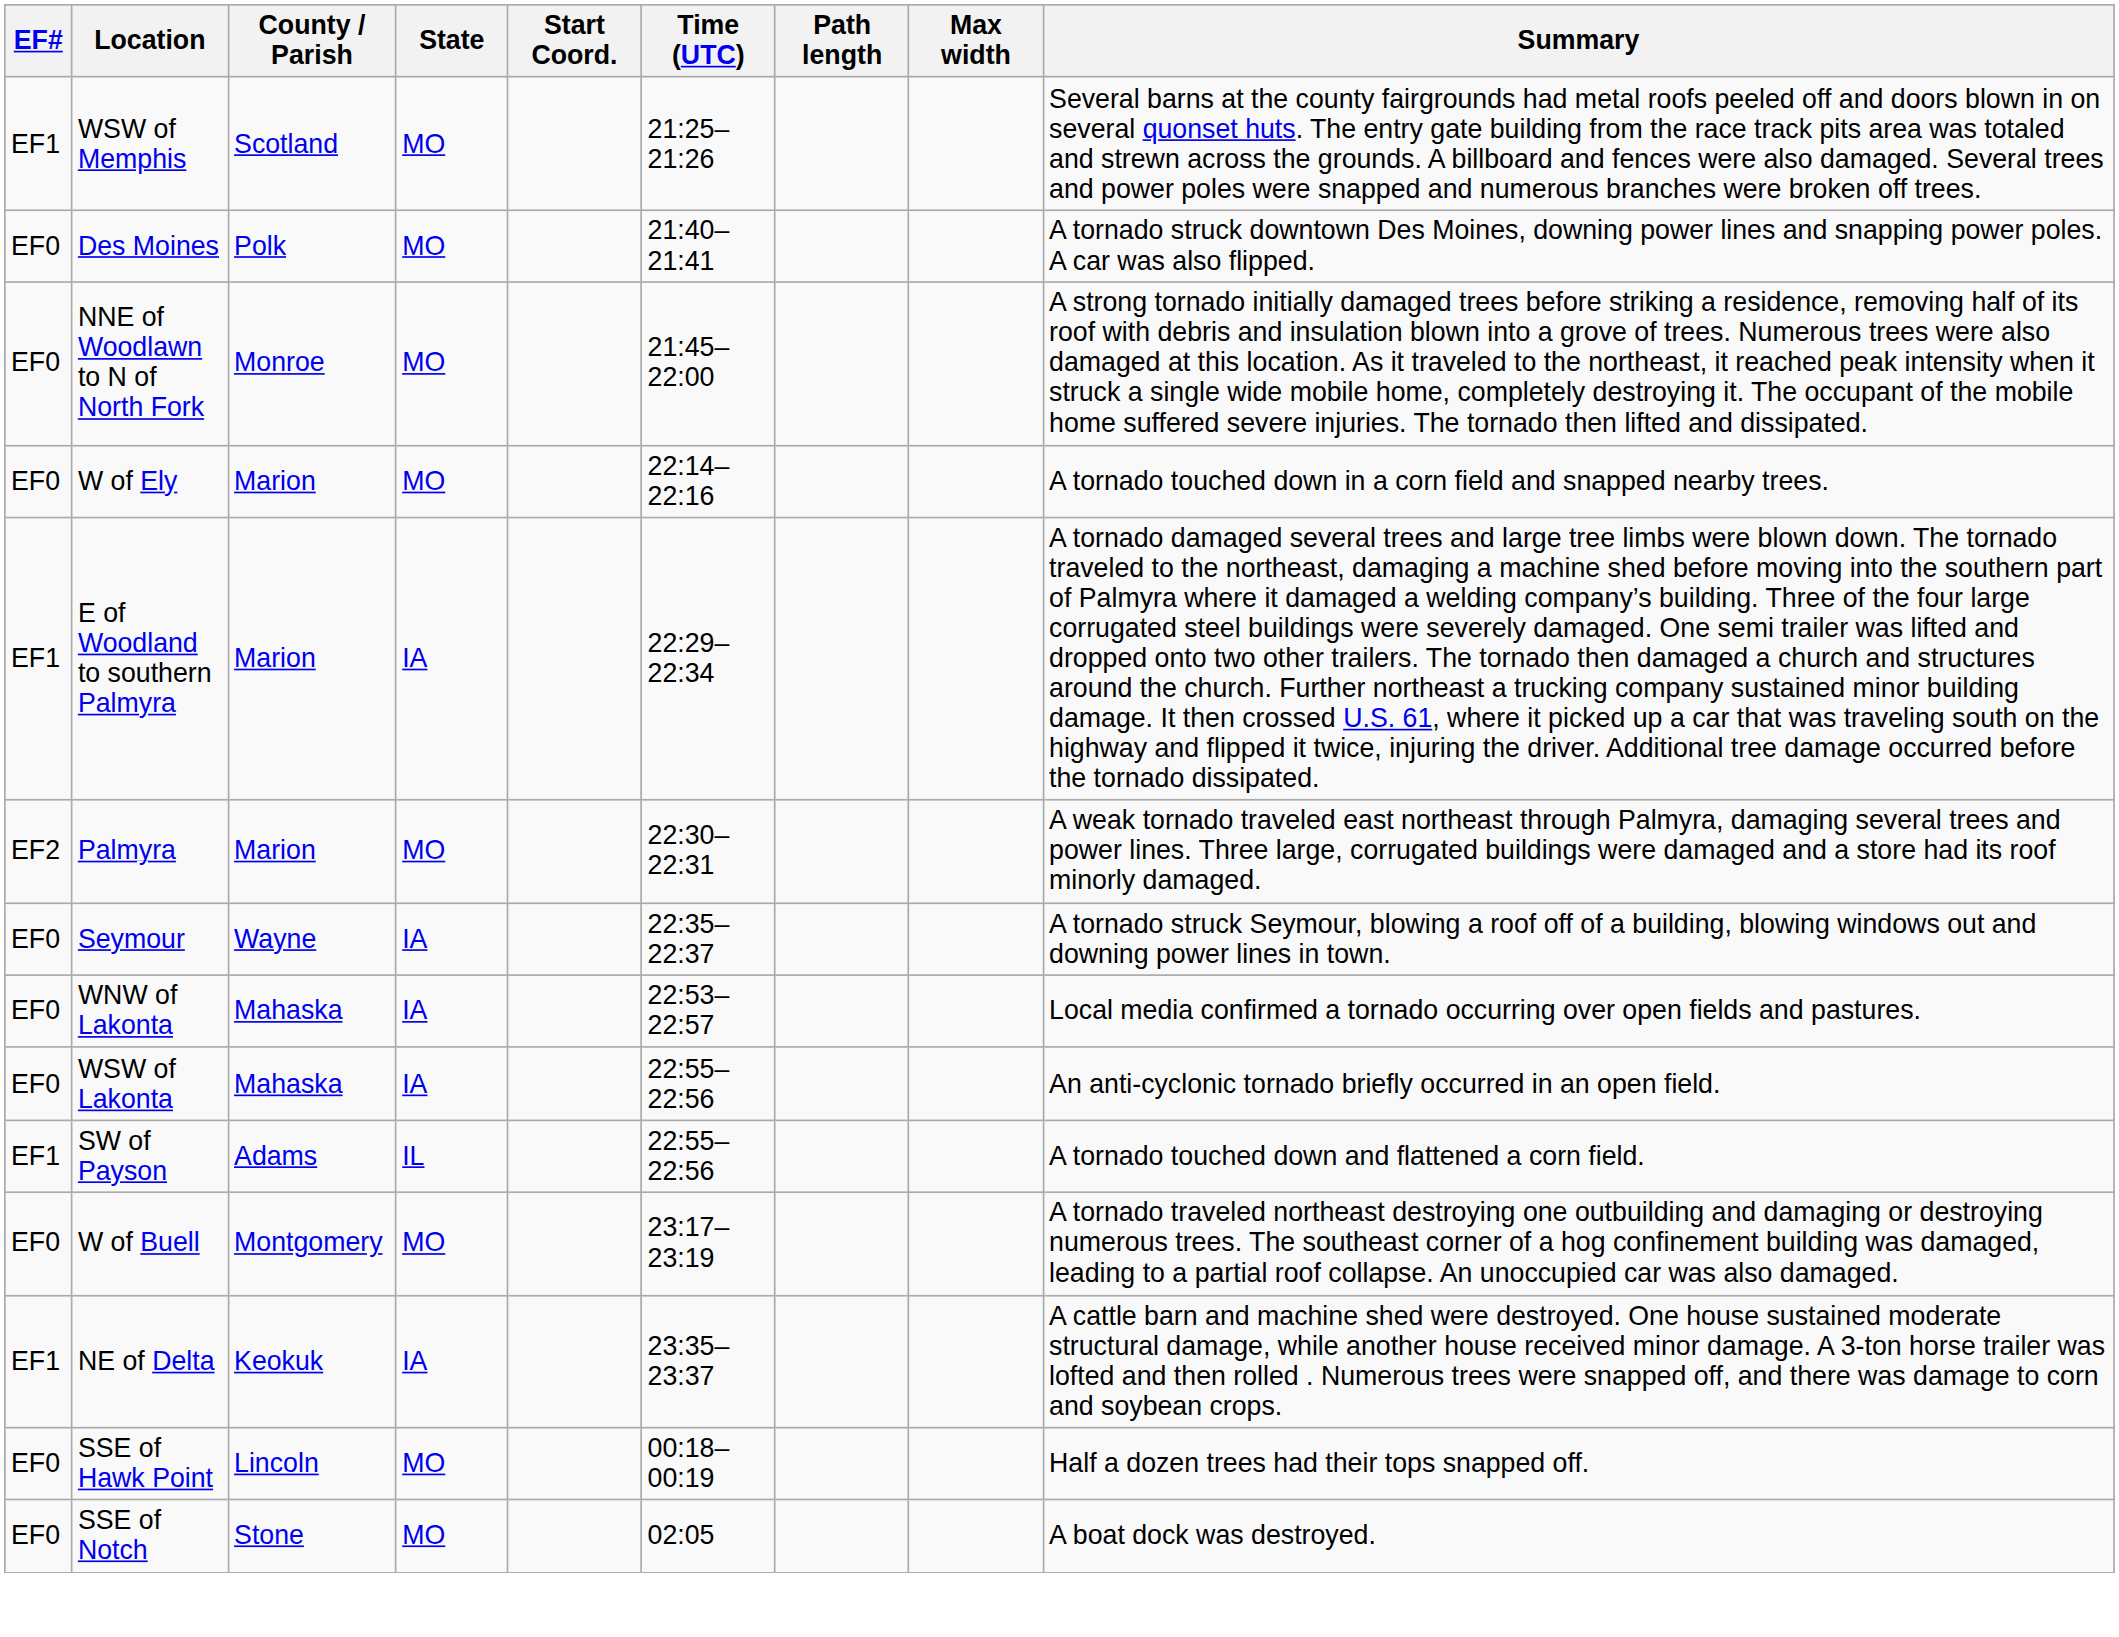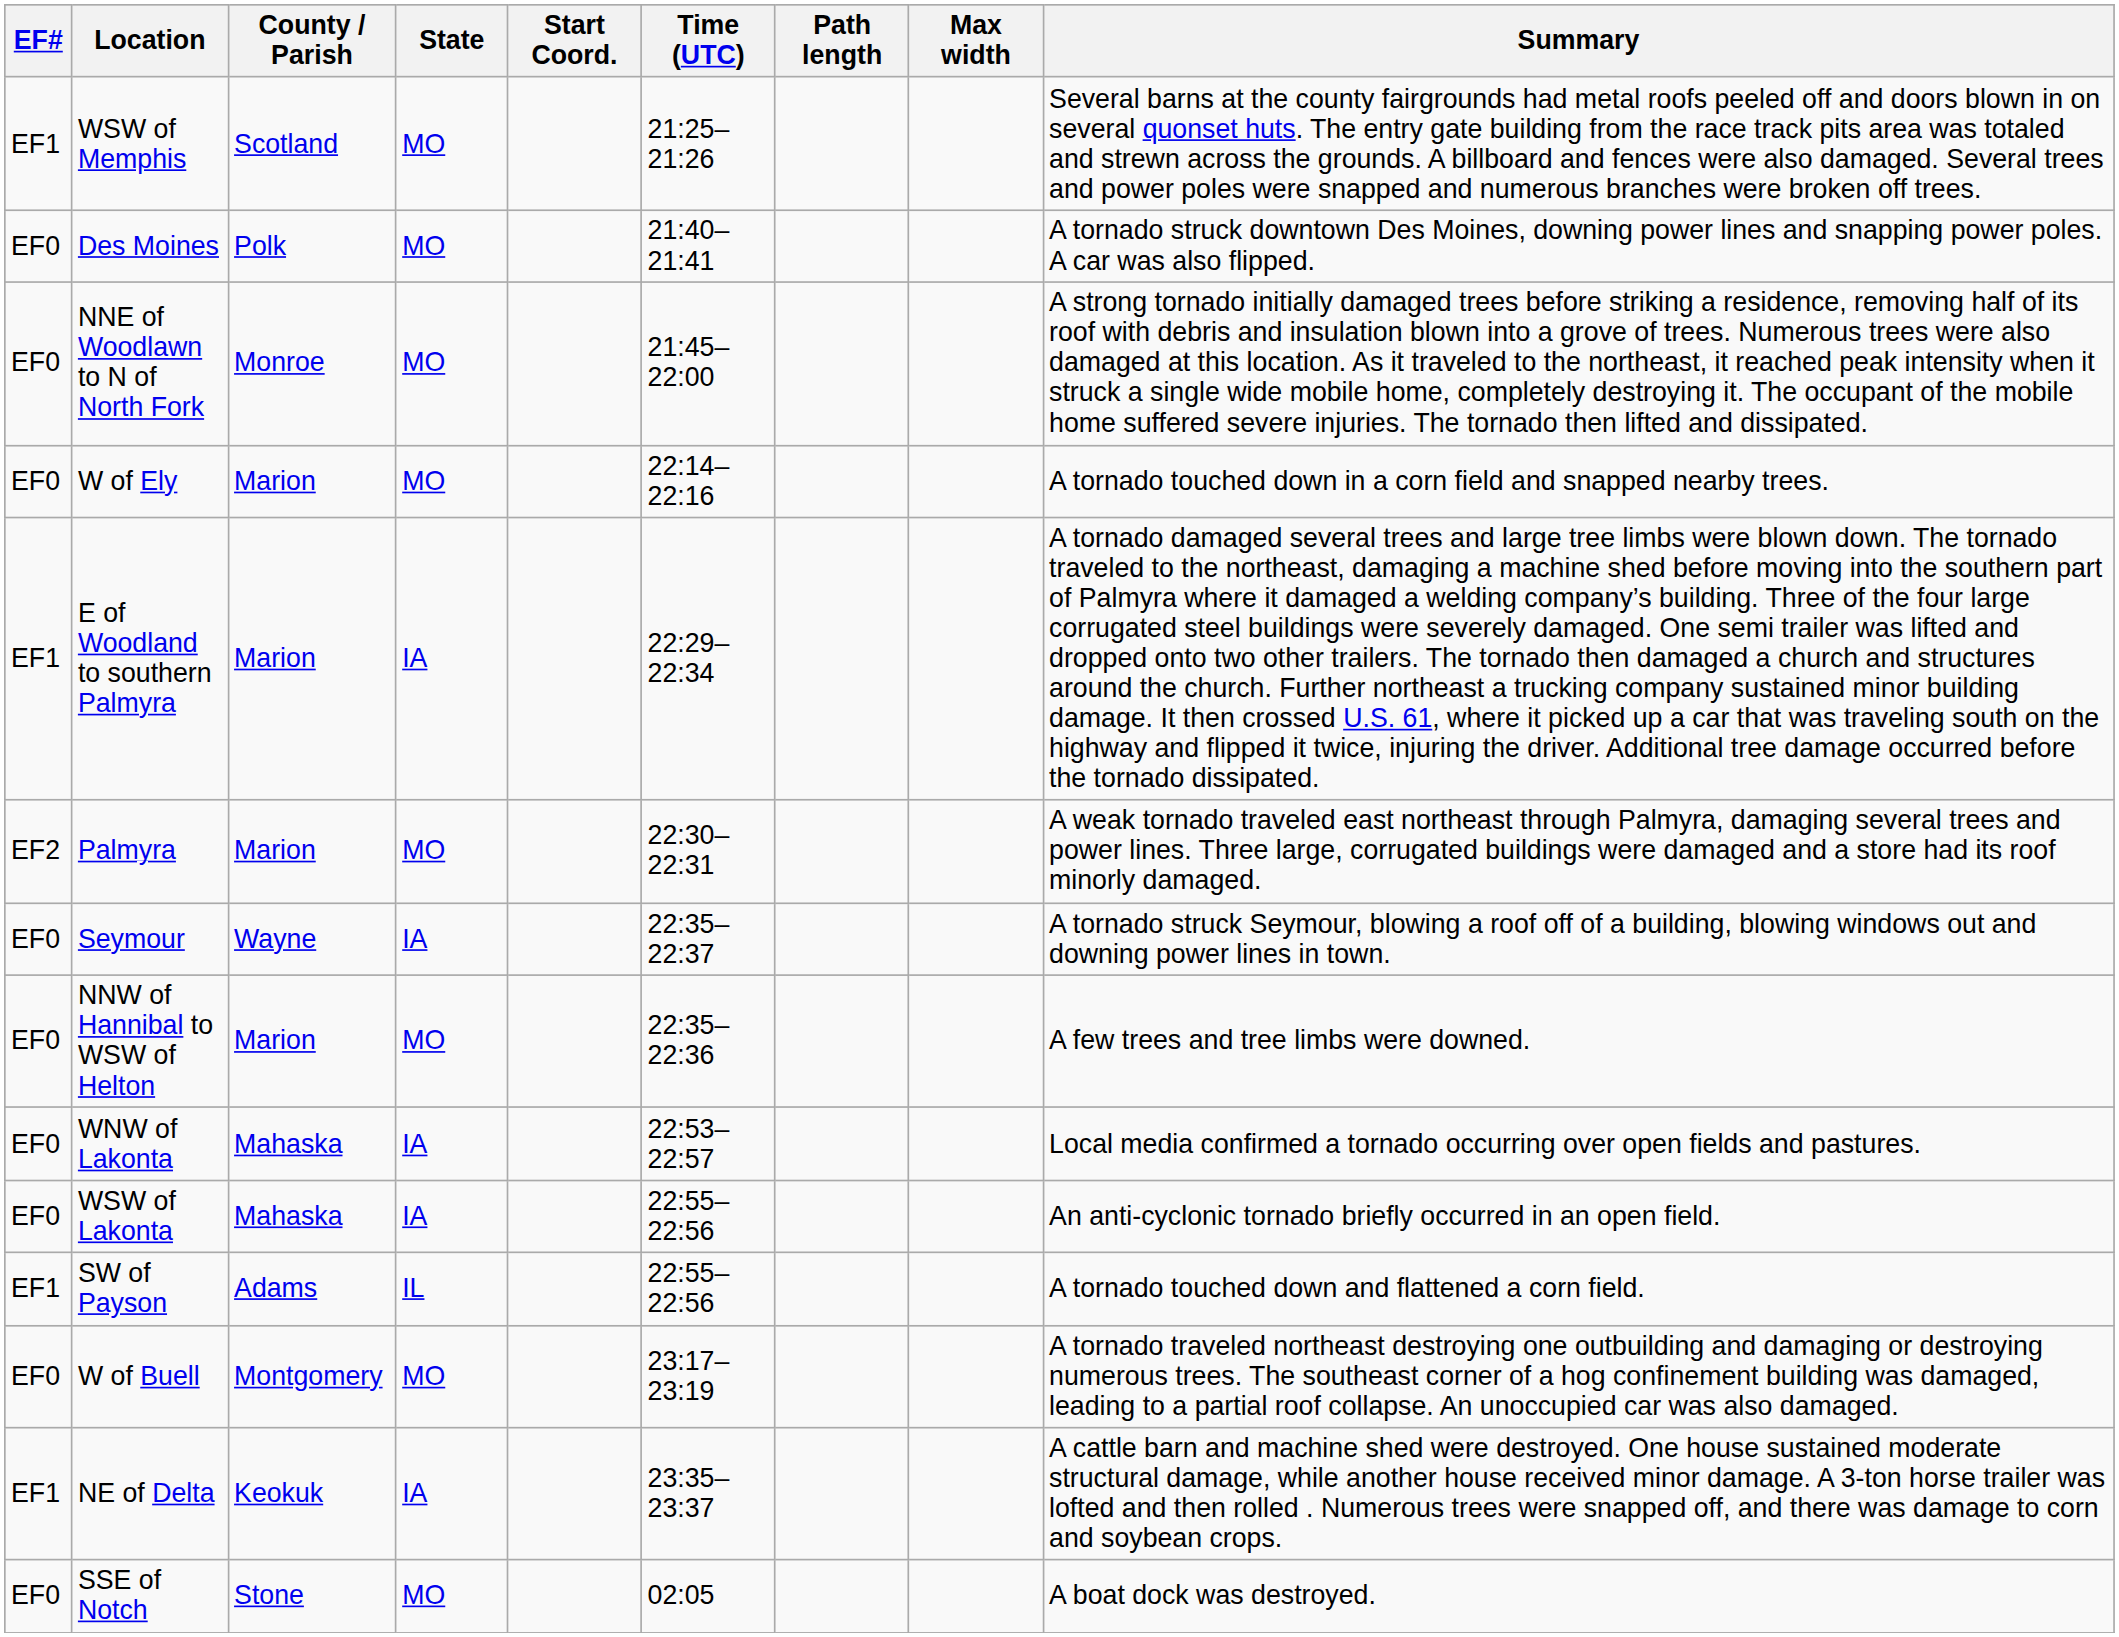+ row: EF0 | NNW of Hannibal to WSW of Helton | Marion | MO | 22:35–22:36 | A few trees and tree limbs were downed.
- row: EF0 | SSE of Hawk Point | Lincoln | MO | 00:18–00:19 | Half a dozen trees had their tops snapped off.
